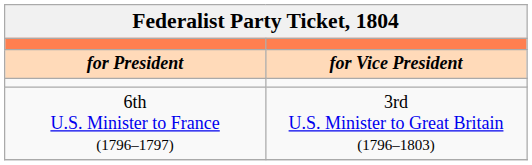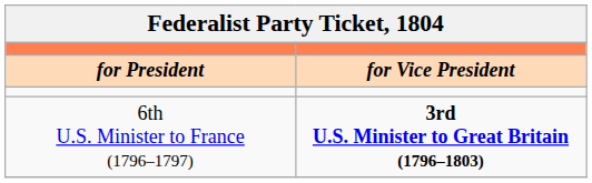6th U.S. Minister to France (1796–1797) | column 2: normal -> bold
